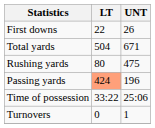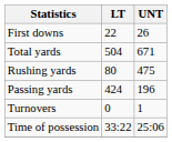Passing yards | LT: lightsalmon background -> no background
rows swapped: Turnovers <-> Time of possession
